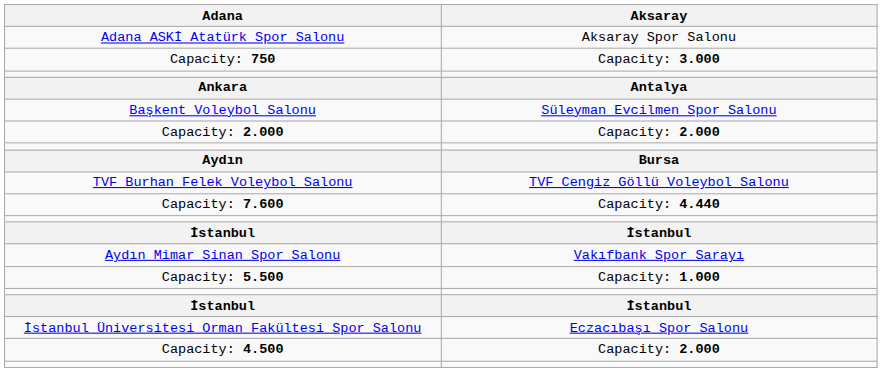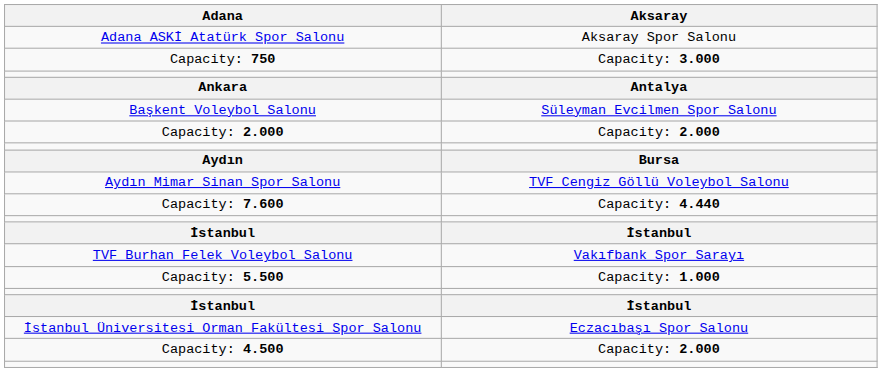row 10 | Adana: TVF Burhan Felek Voleybol Salonu -> Aydın Mimar Sinan Spor Salonu
row 14 | Adana: Aydın Mimar Sinan Spor Salonu -> TVF Burhan Felek Voleybol Salonu
